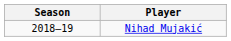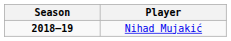Nihad Mujakić | Season: normal -> bold
